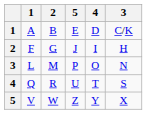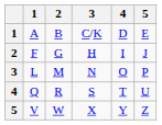columns swapped: 3 <-> 5
